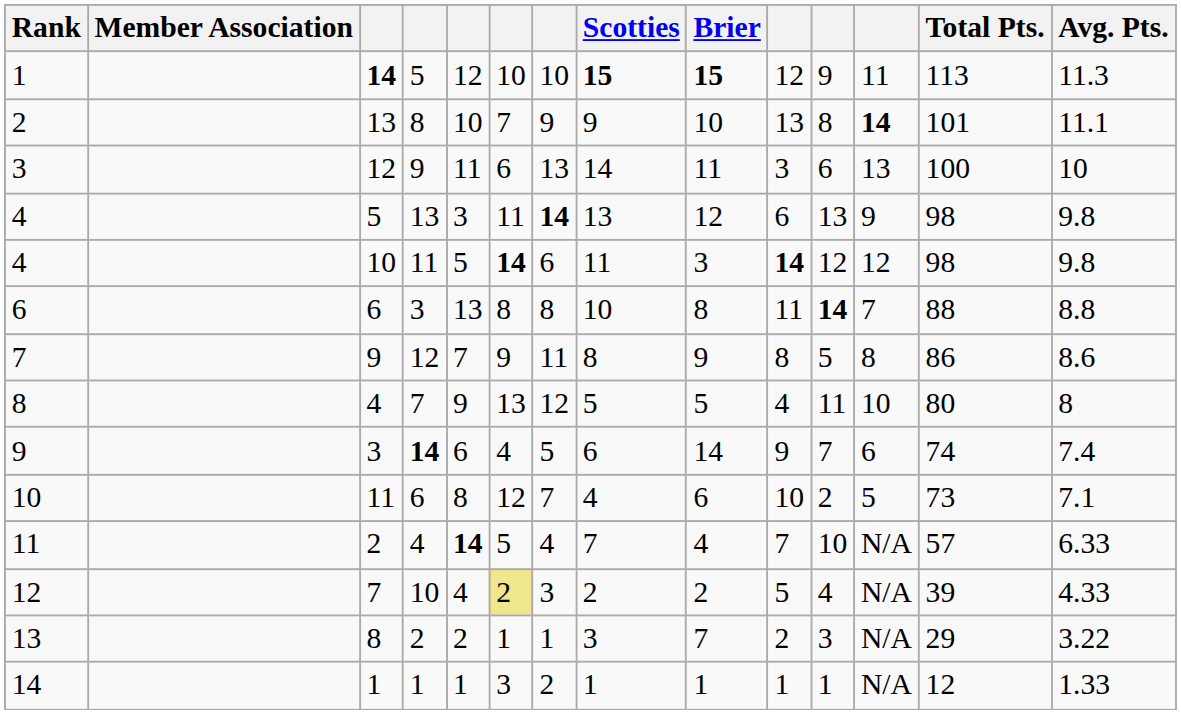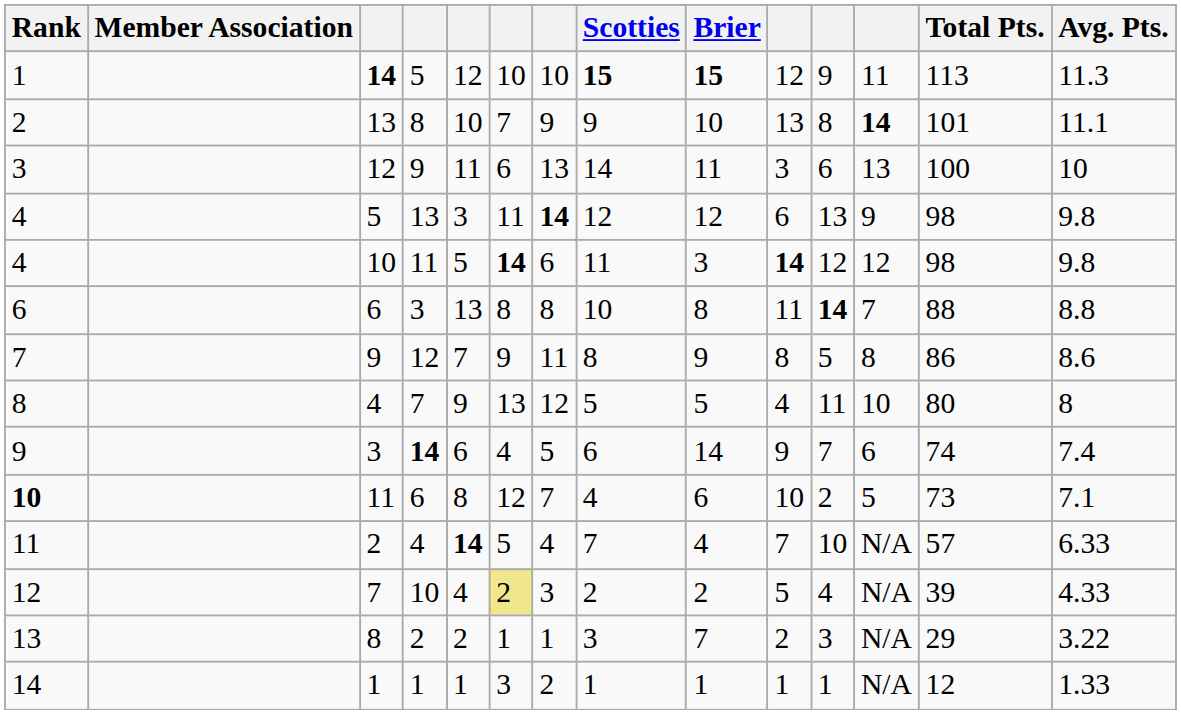row 5 | Scotties: 13 -> 12
row 11 | Rank: normal -> bold
